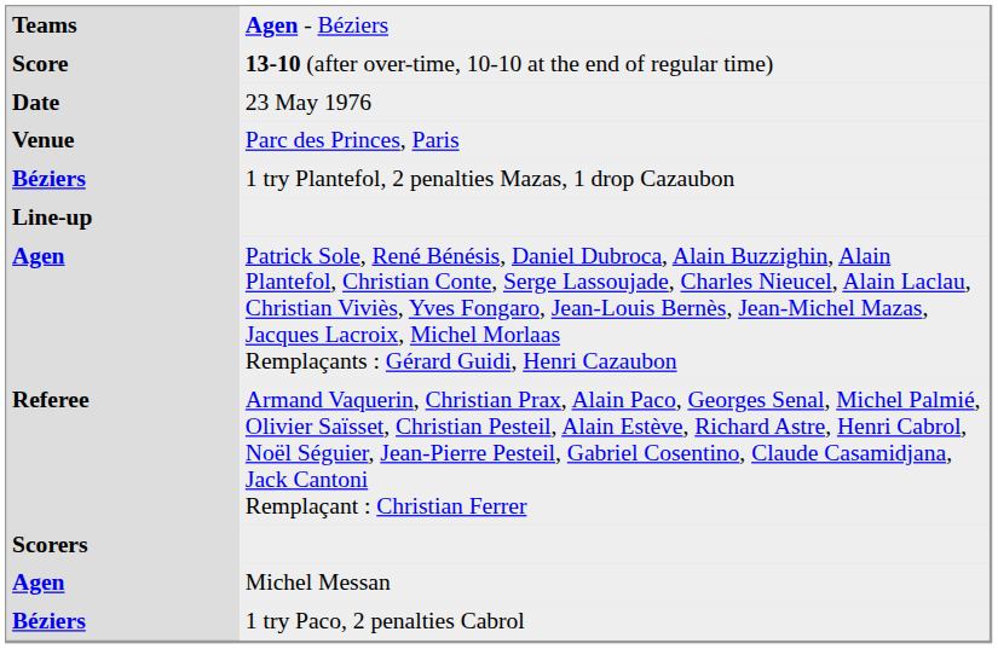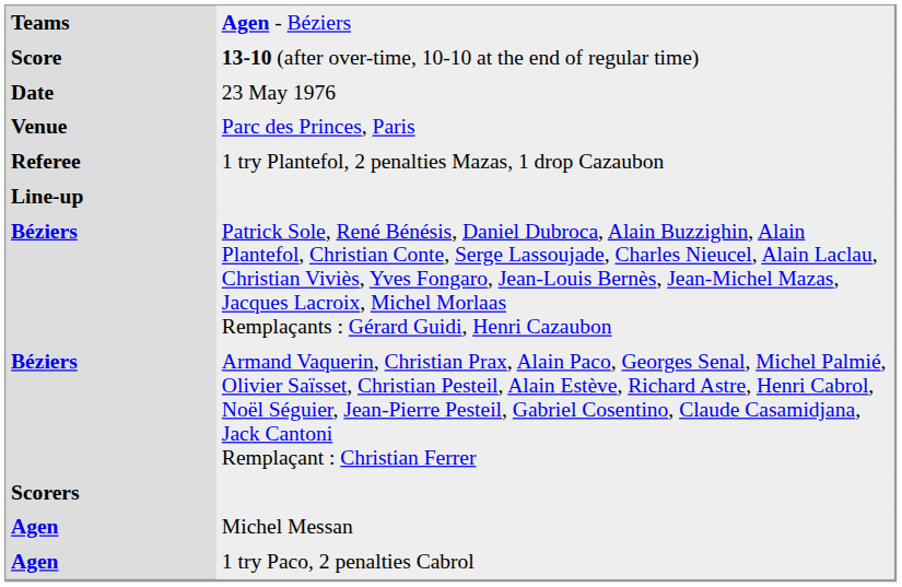row 5 | column 1: Béziers -> Referee
row 7 | column 1: Agen -> Béziers
row 8 | column 1: Referee -> Béziers
row 11 | column 1: Béziers -> Agen
